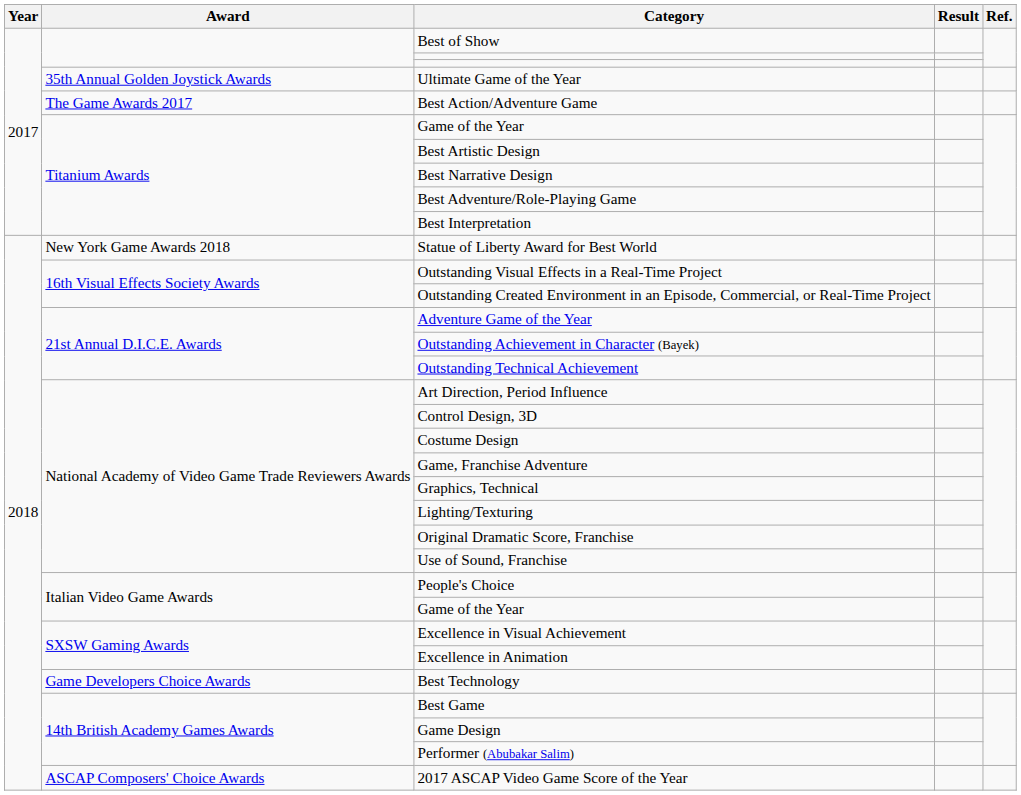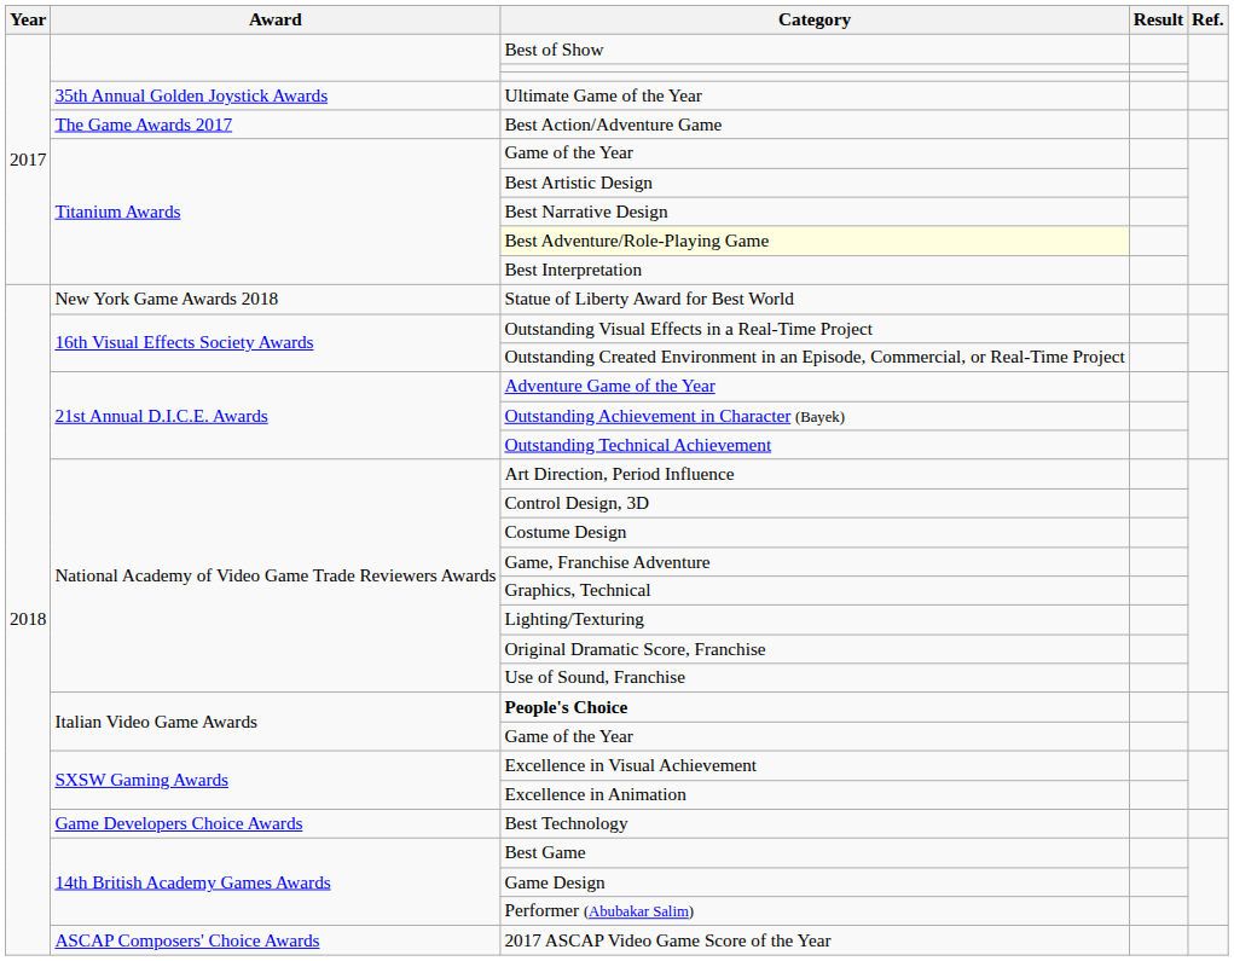Best Adventure/Role-Playing Game | Category: no background -> lightyellow background
People's Choice | Category: normal -> bold
